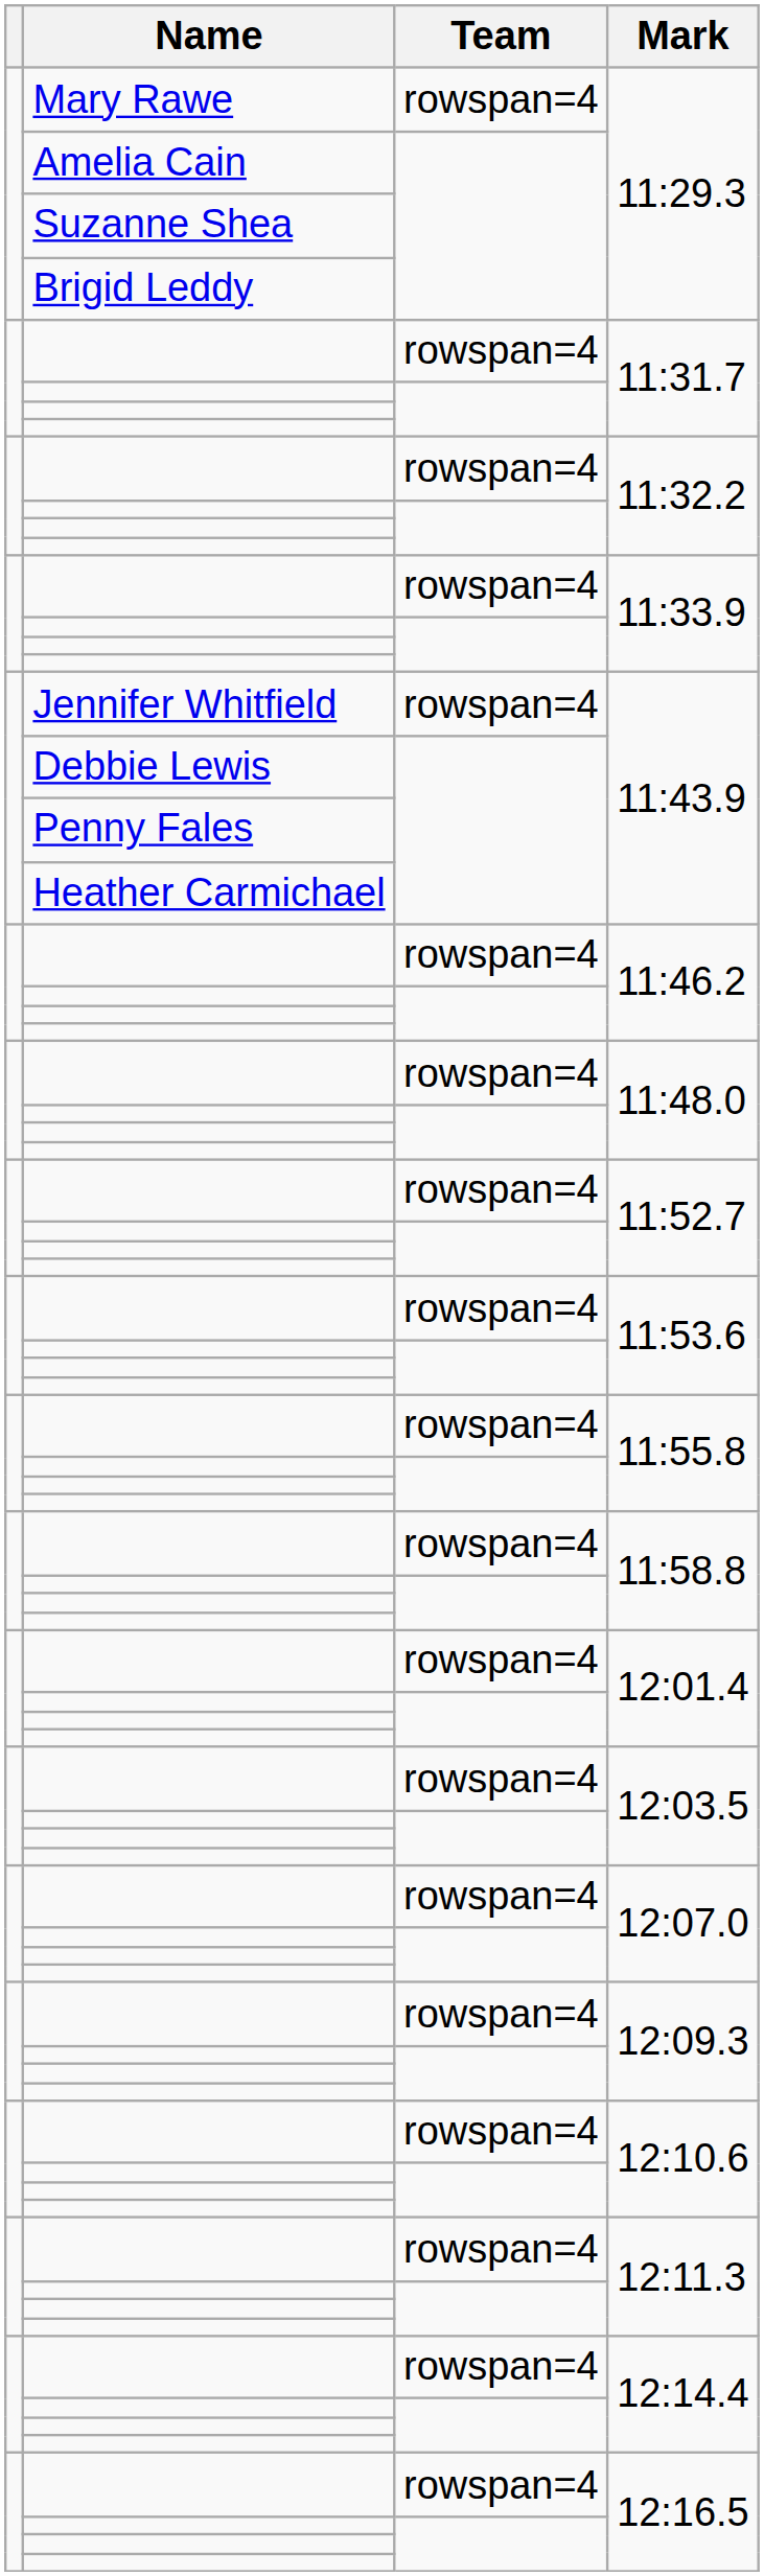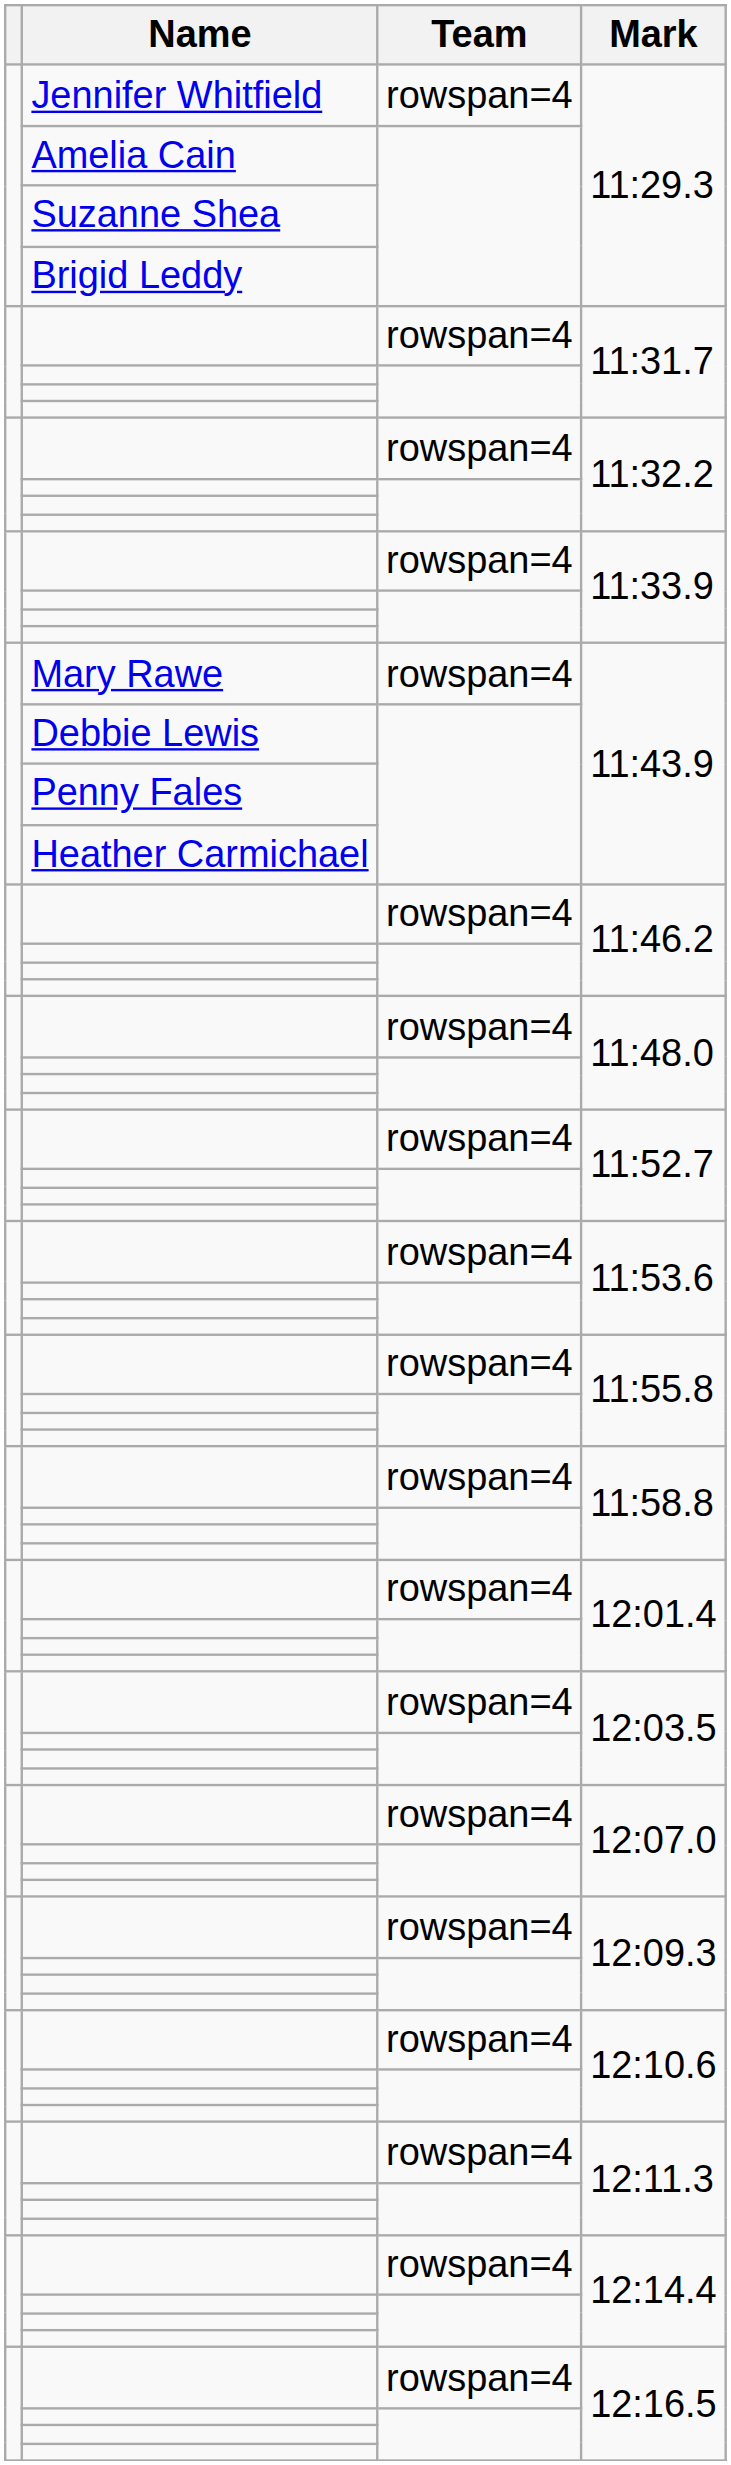rowspan=4 / 11:29.3 | Name: Mary Rawe -> Jennifer Whitfield
rowspan=4 / 11:43.9 | Name: Jennifer Whitfield -> Mary Rawe
